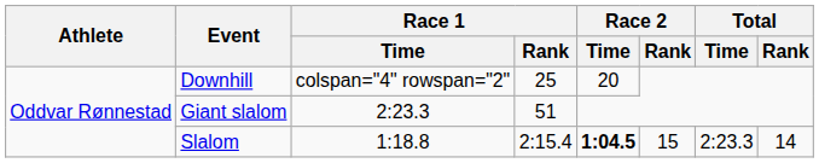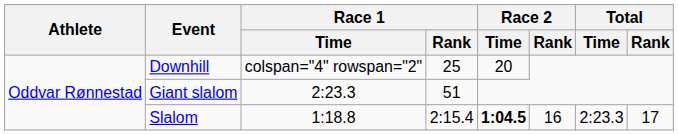Slalom | Race 2 / Rank: 15 -> 16
Slalom | Total / Rank: 14 -> 17
